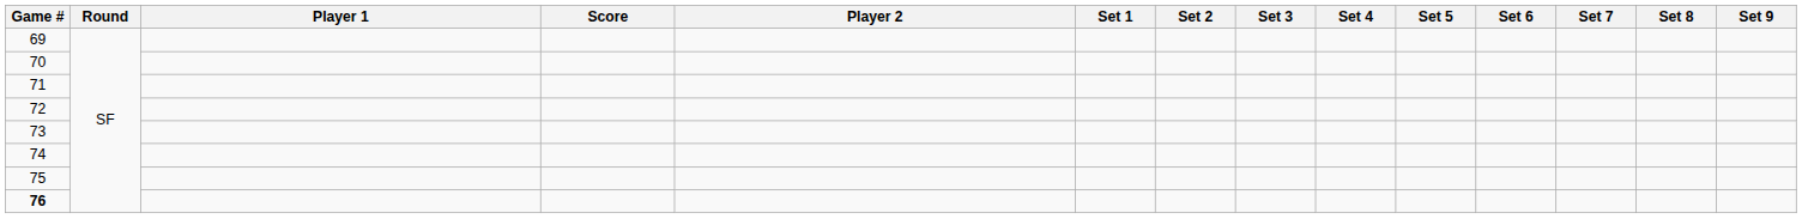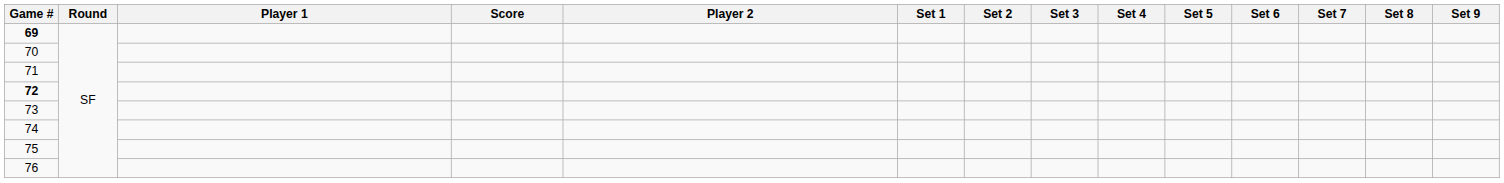69 | Game #: normal -> bold
72 | Game #: normal -> bold
76 | Game #: bold -> normal
